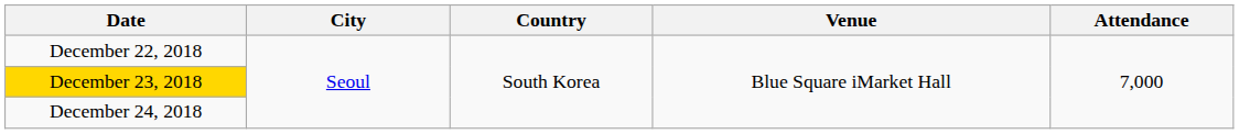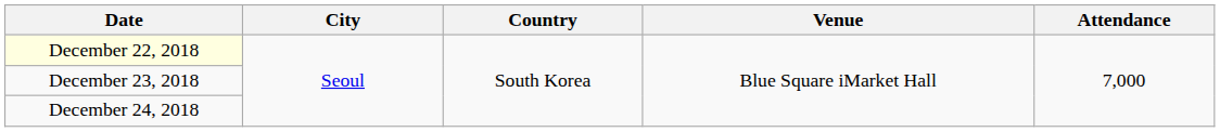December 22, 2018 | Date: no background -> lightyellow background
December 23, 2018 | Date: gold background -> no background
